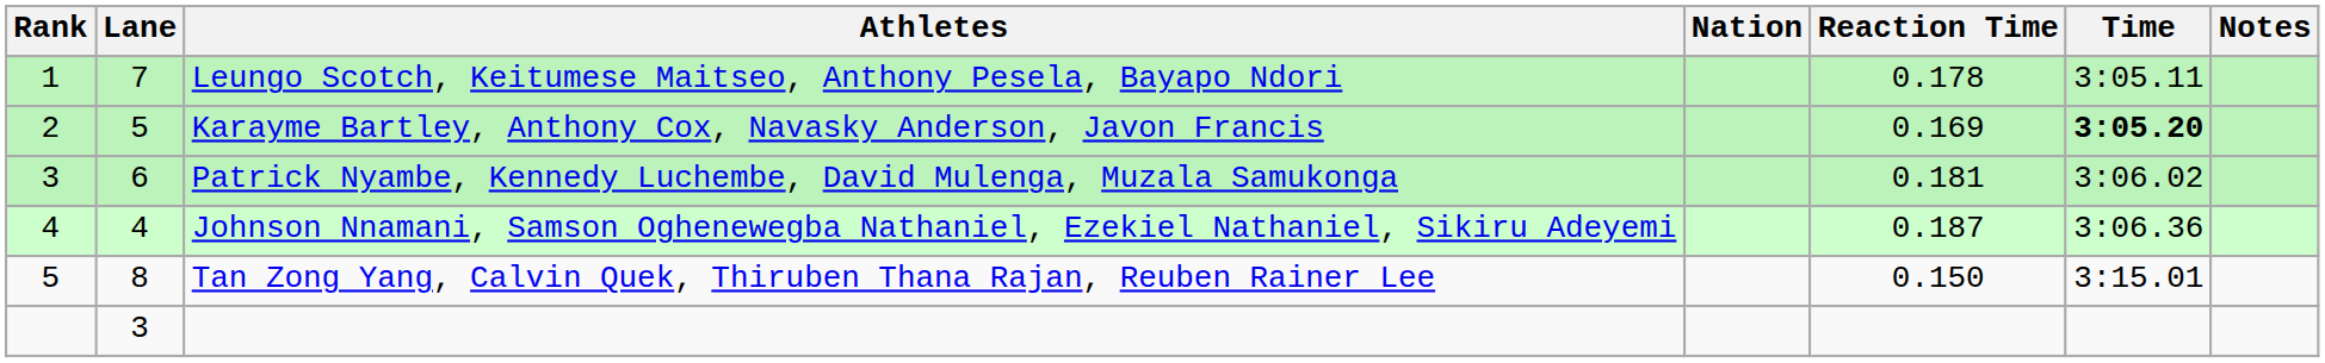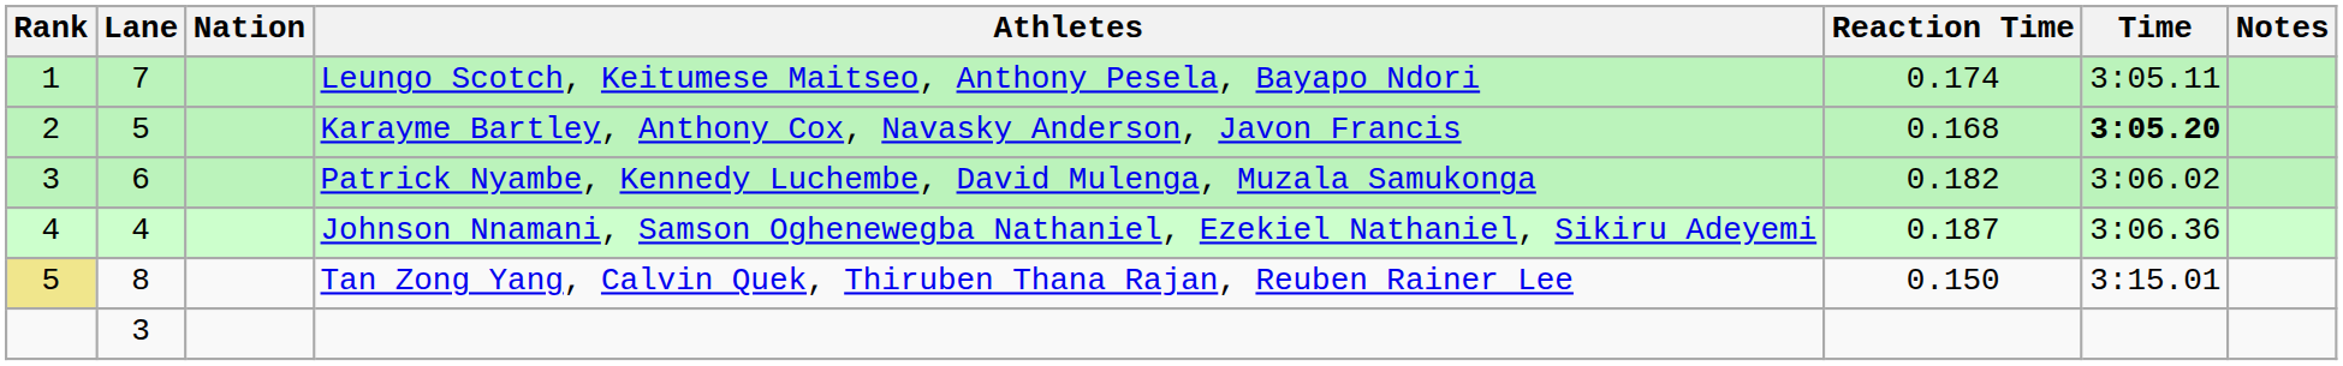columns swapped: Nation <-> Athletes
row 2 | Reaction Time: 0.178 -> 0.174
row 3 | Reaction Time: 0.169 -> 0.168
row 4 | Reaction Time: 0.181 -> 0.182
row 6 | Rank: no background -> khaki background
